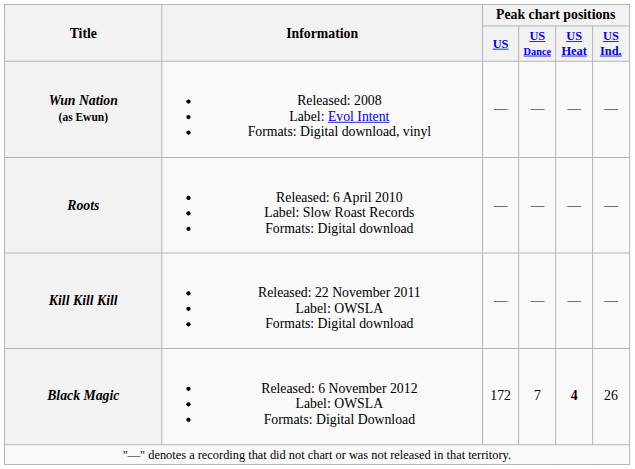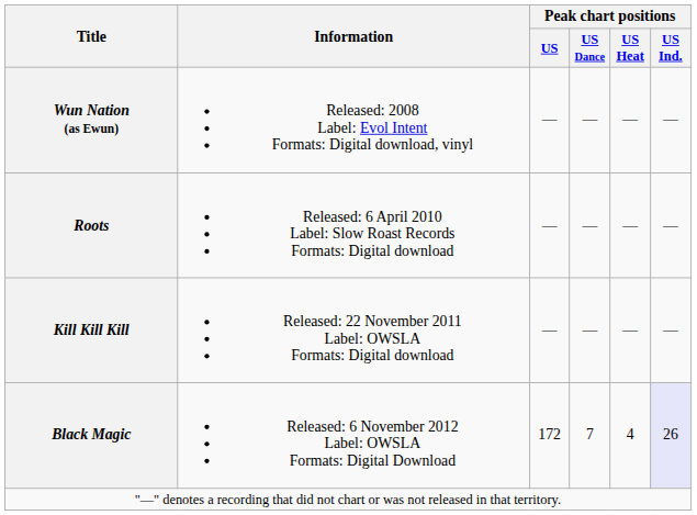Black Magic | Peak chart positions / US Heat: bold -> normal
Black Magic | Peak chart positions / US Ind.: no background -> lavender background
